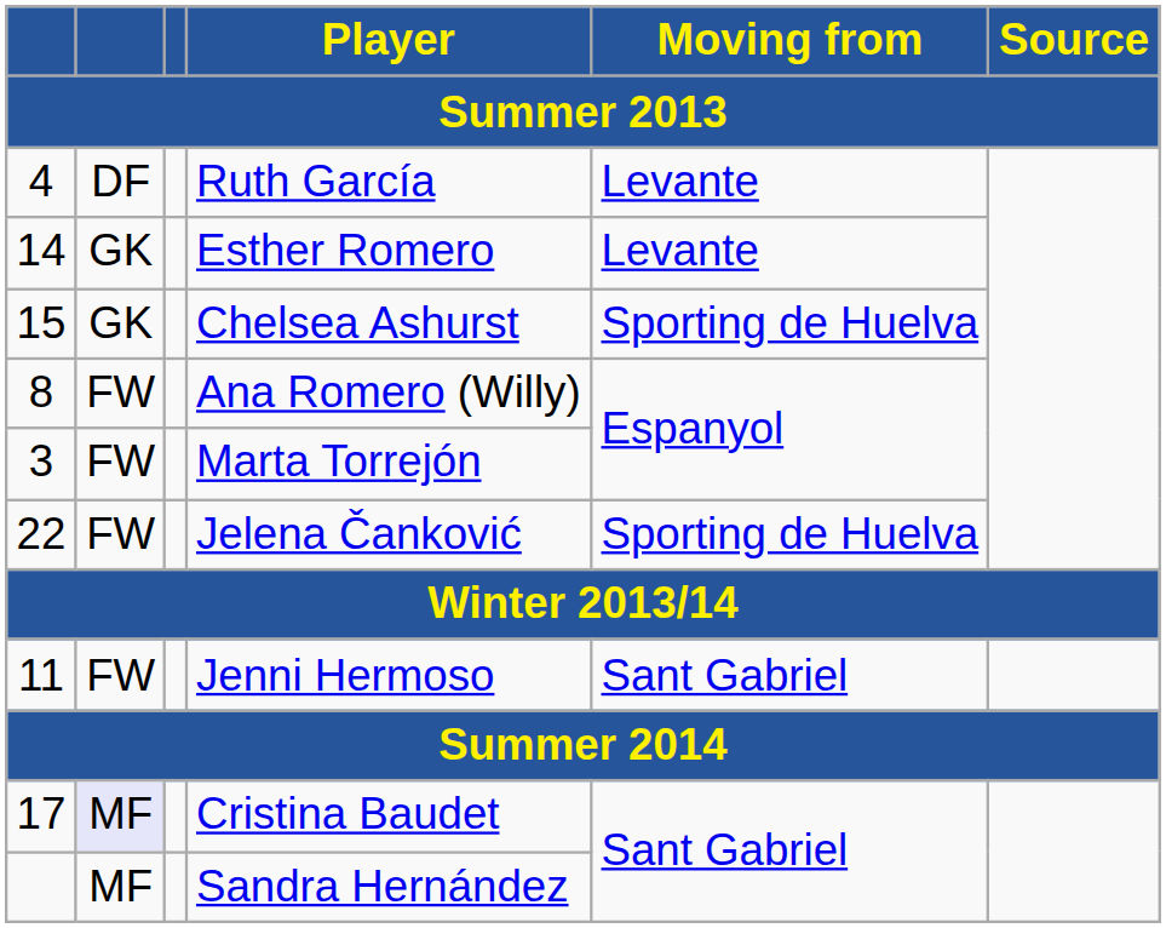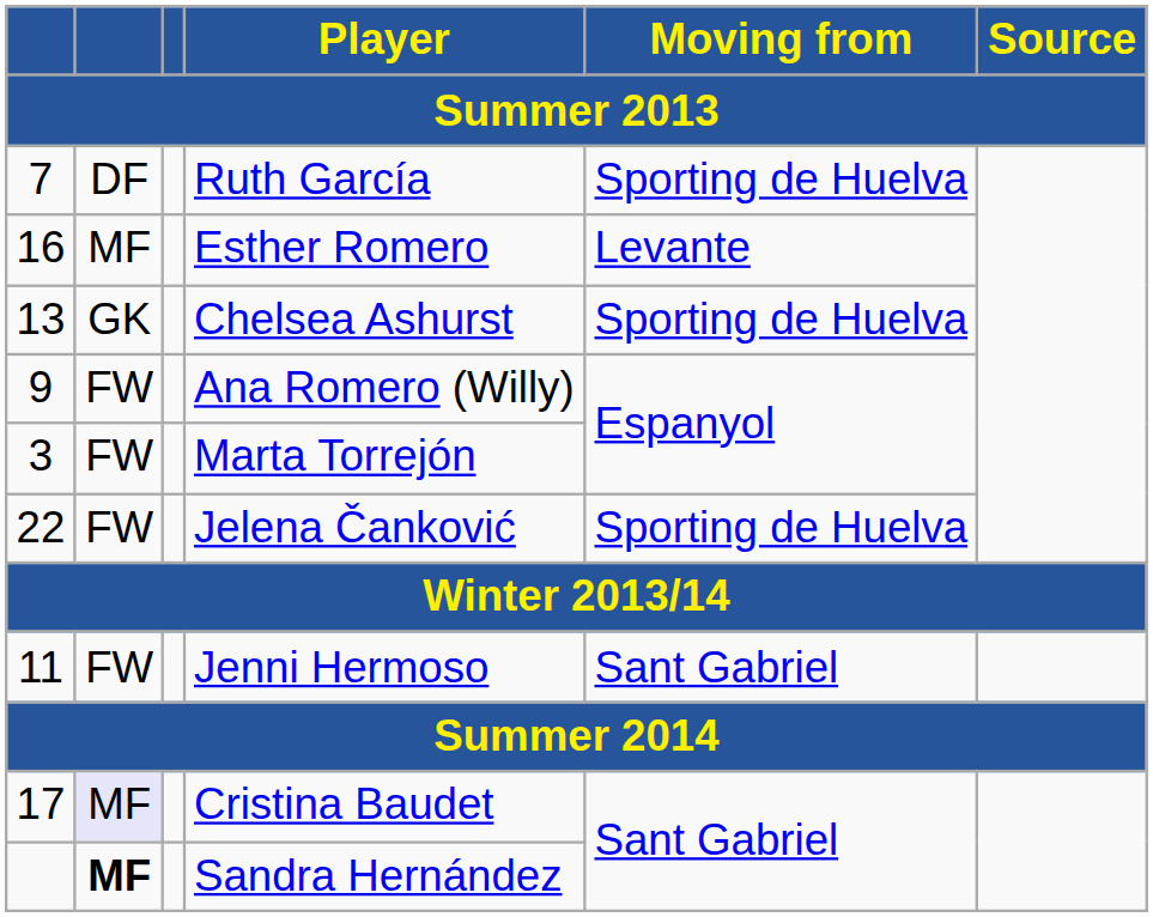Ruth García | column 1: 4 -> 7
Ruth García | Moving from: Levante -> Sporting de Huelva
Esther Romero | column 1: 14 -> 16
Esther Romero | column 2: GK -> MF
Chelsea Ashurst | column 1: 15 -> 13
Ana Romero (Willy) | column 1: 8 -> 9
Sandra Hernández | column 2: normal -> bold
